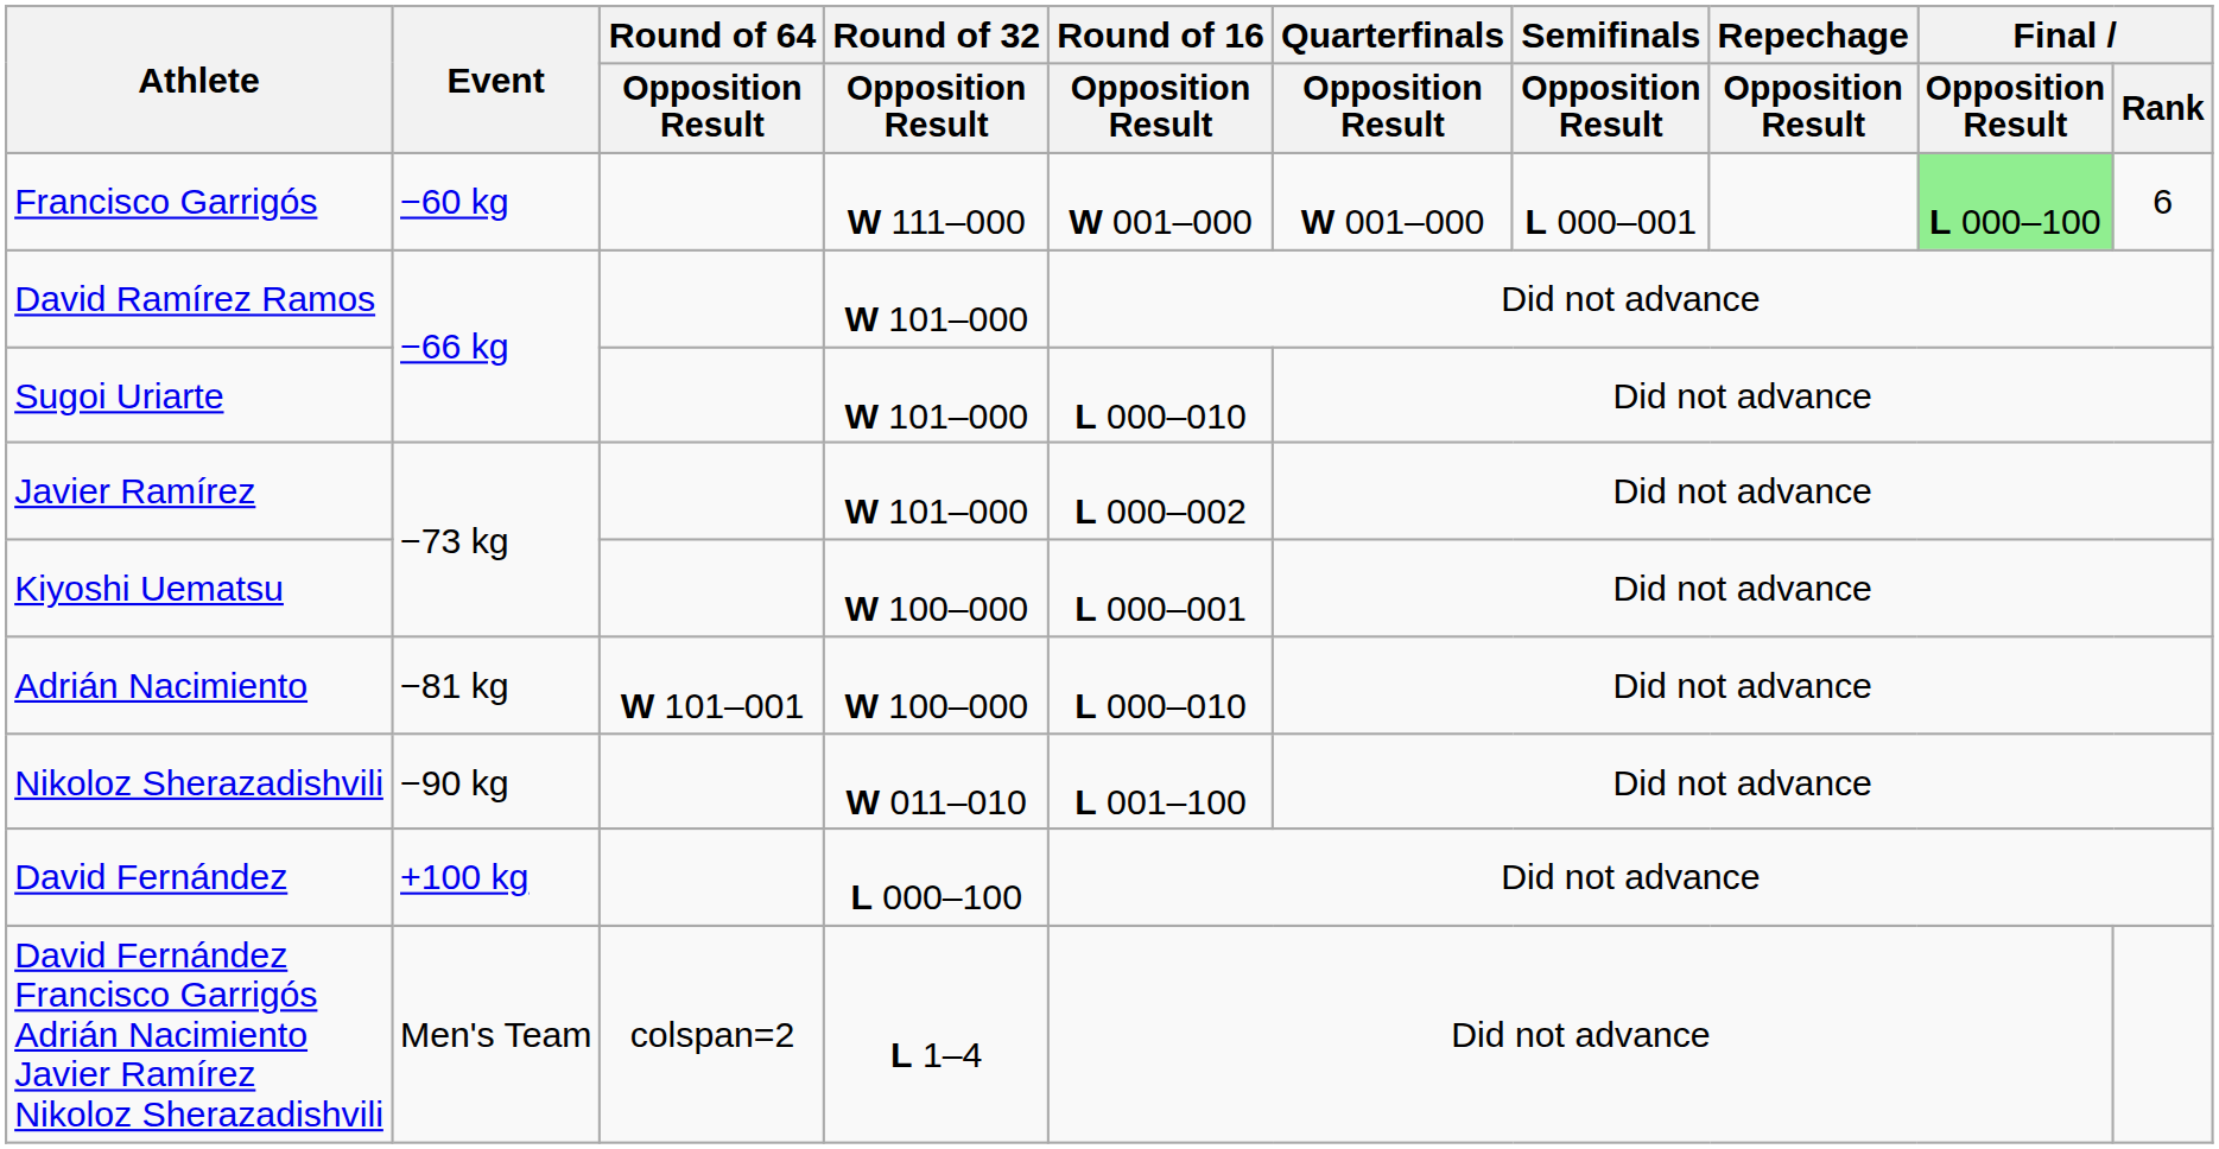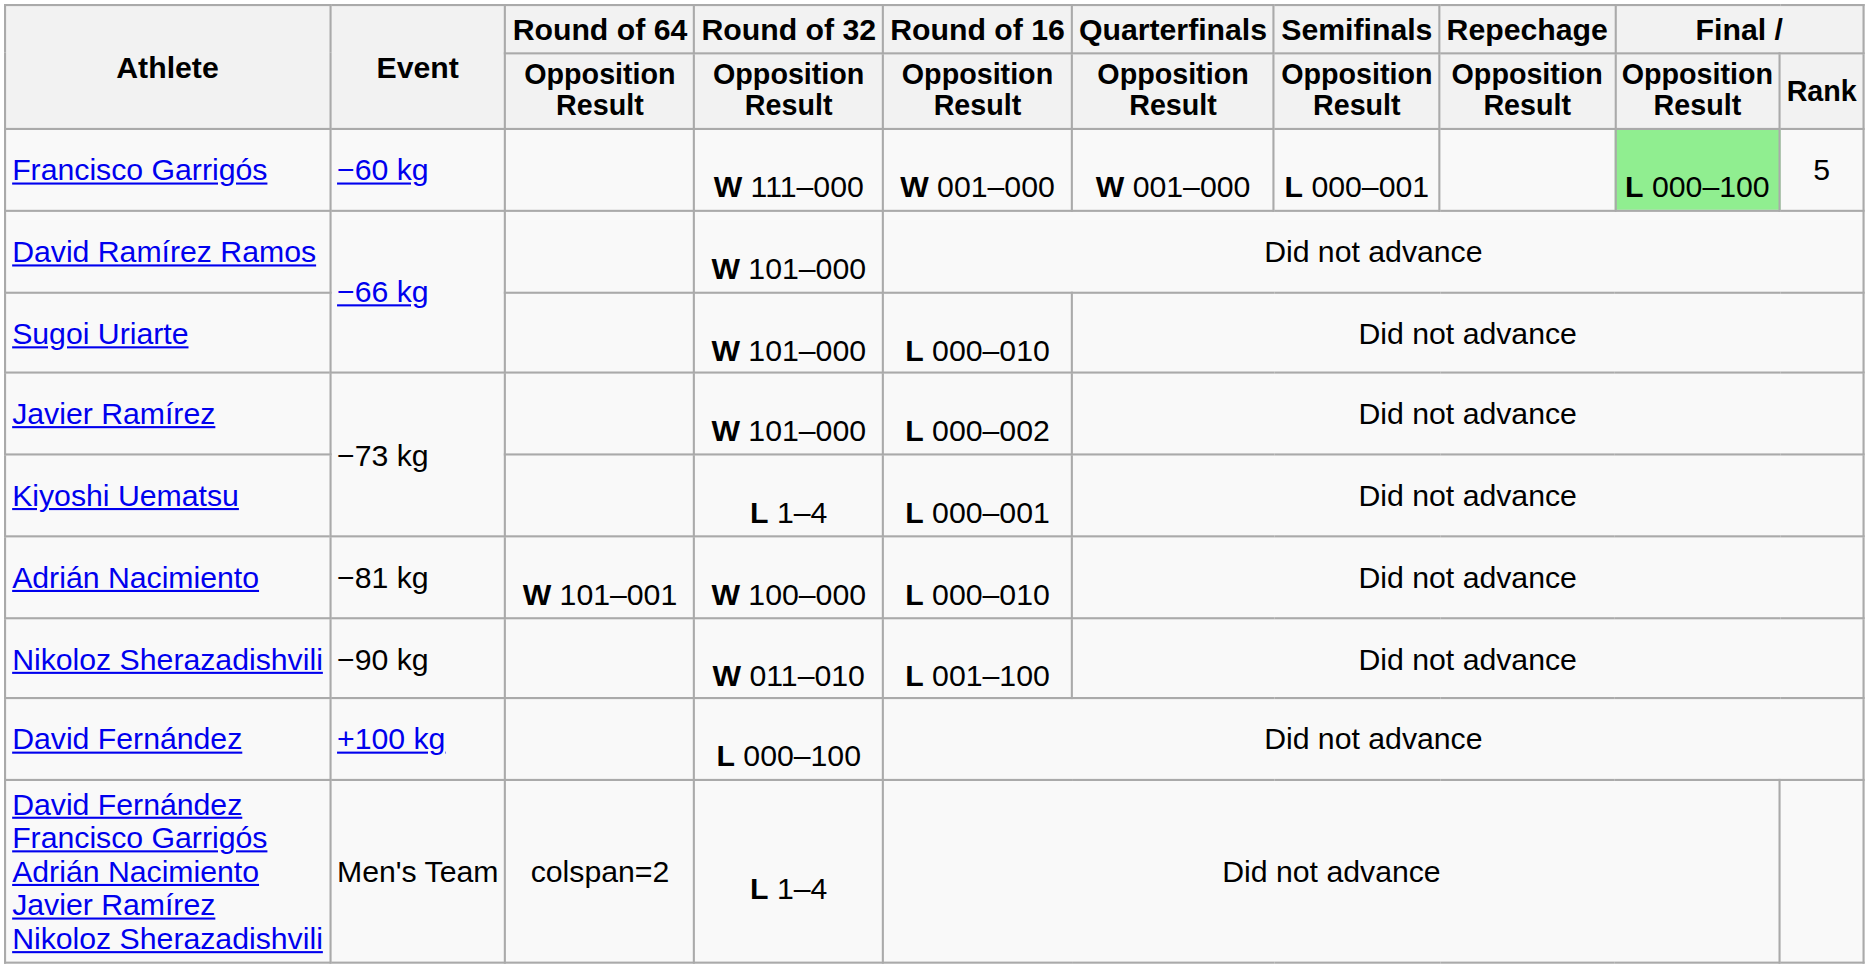Francisco Garrigós | Final / Rank: 6 -> 5
Kiyoshi Uematsu | Round of 32 / Opposition Result: W 100–000 -> L 1–4
